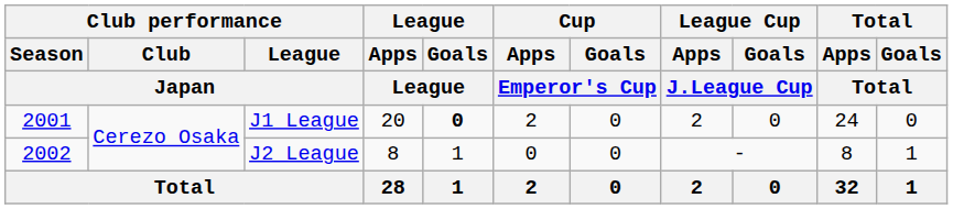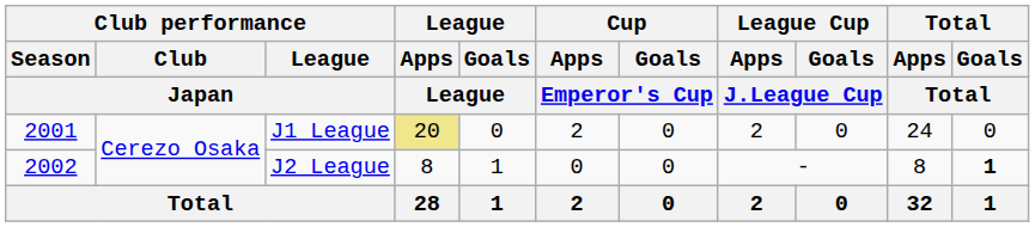J1 League | League / Apps / League: no background -> khaki background
J1 League | League / Goals / League: bold -> normal
J2 League | Total / Goals / Total: normal -> bold
